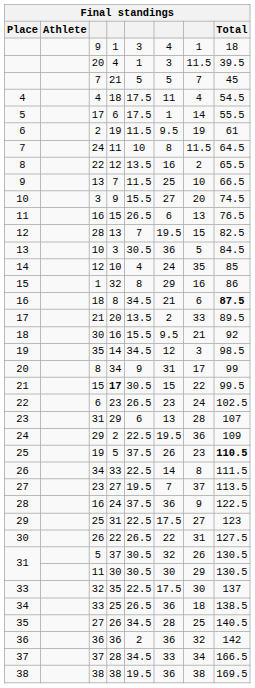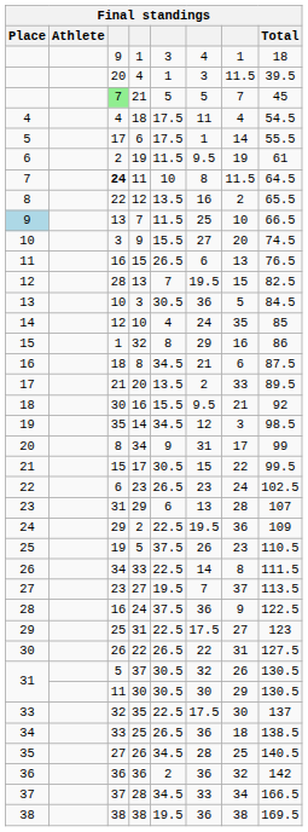row 5 | column 3: no background -> lightgreen background
row 9 | column 3: normal -> bold
row 11 | Place: no background -> lightblue background
row 18 | Total: bold -> normal
row 23 | column 4: bold -> normal
row 27 | Total: bold -> normal
